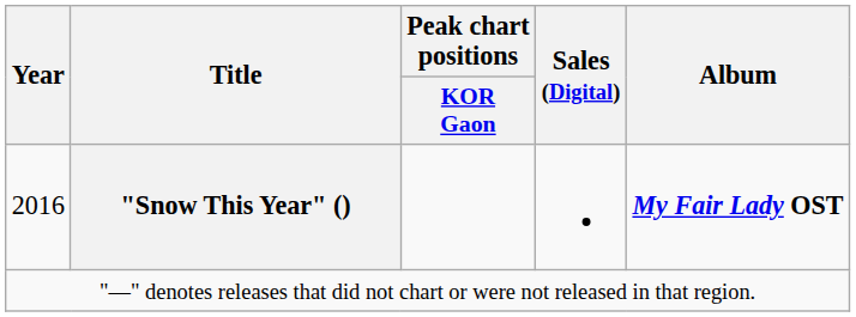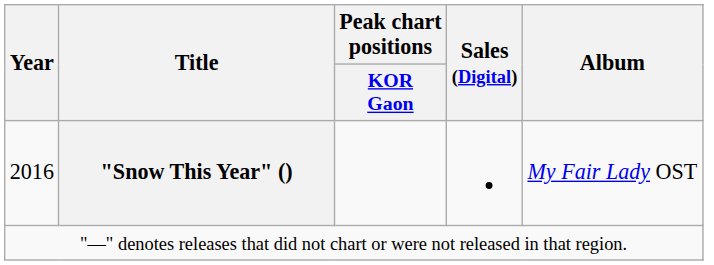2016 | Album: bold -> normal
